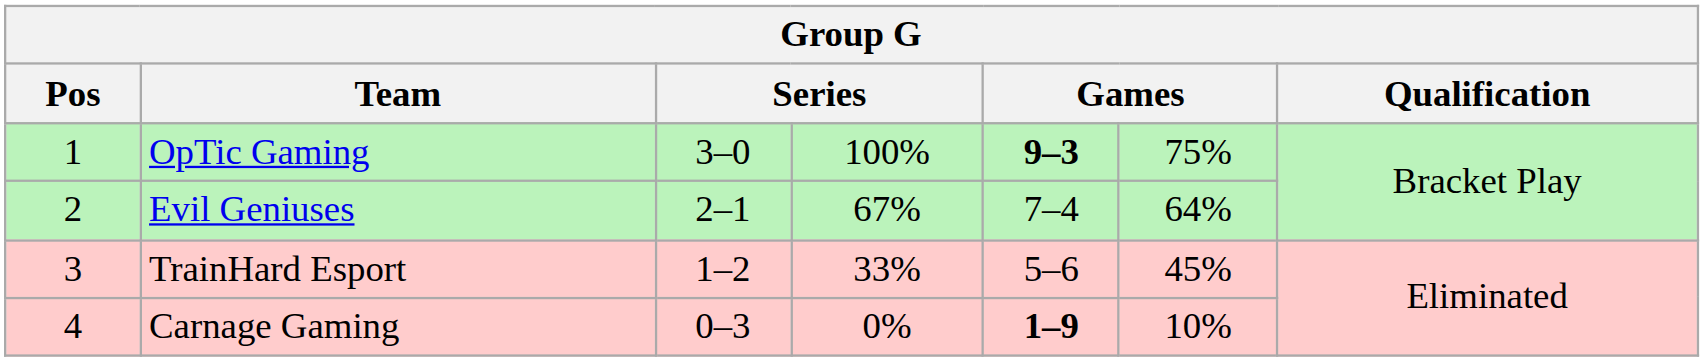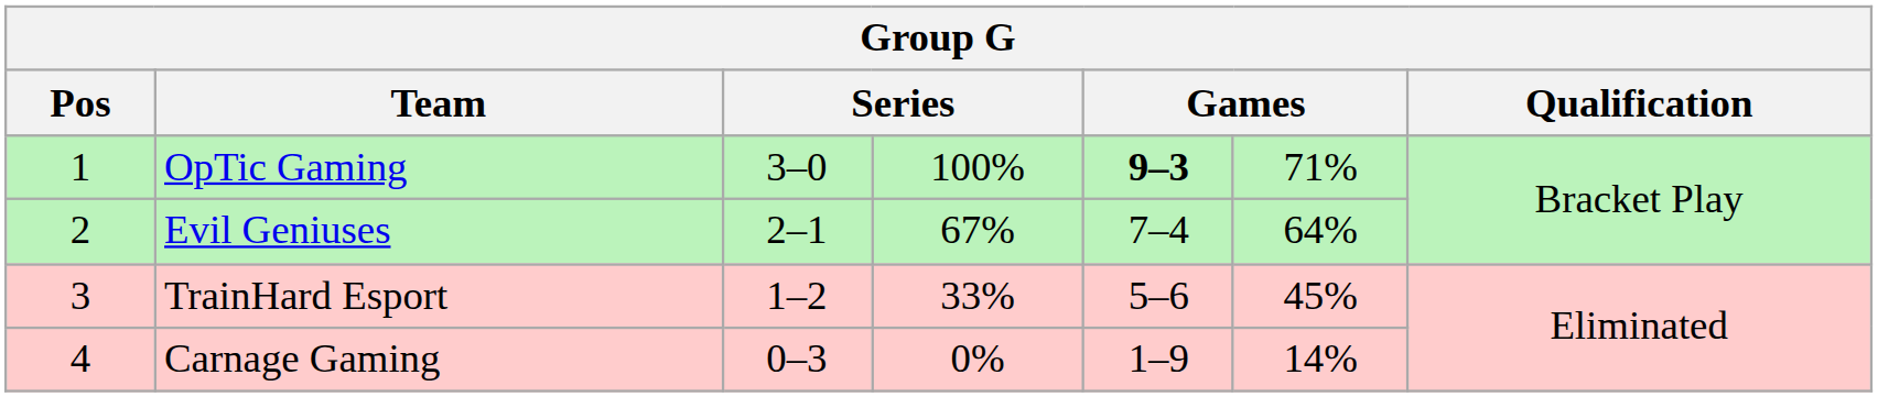OpTic Gaming | column 6: 75% -> 71%
Carnage Gaming | column 5: bold -> normal
Carnage Gaming | column 6: 10% -> 14%
